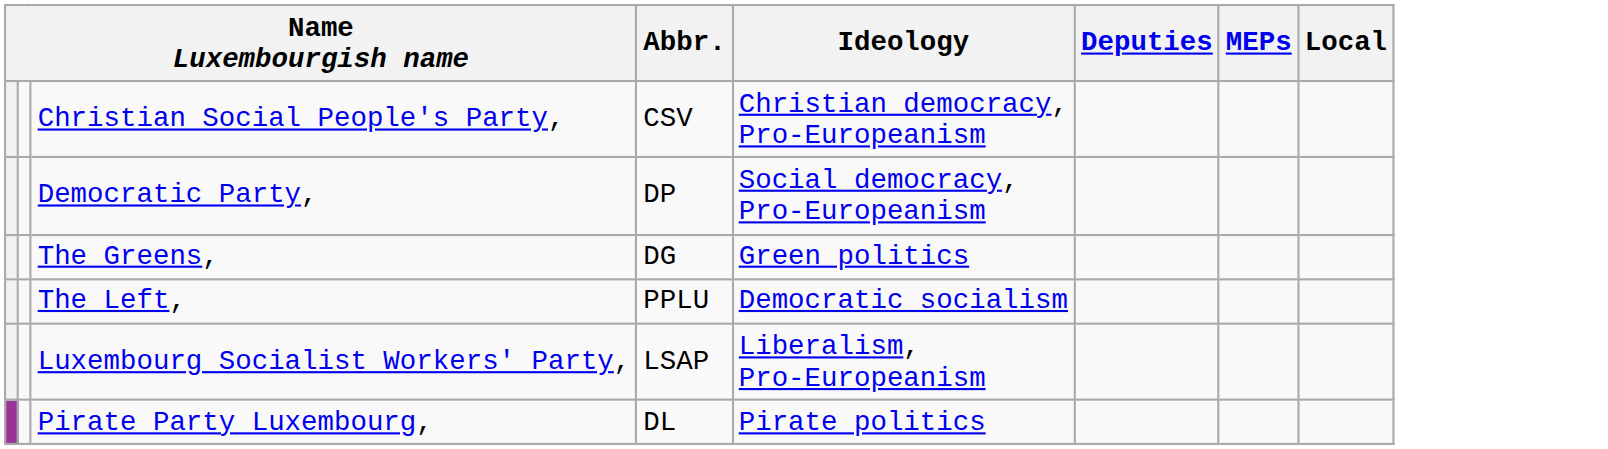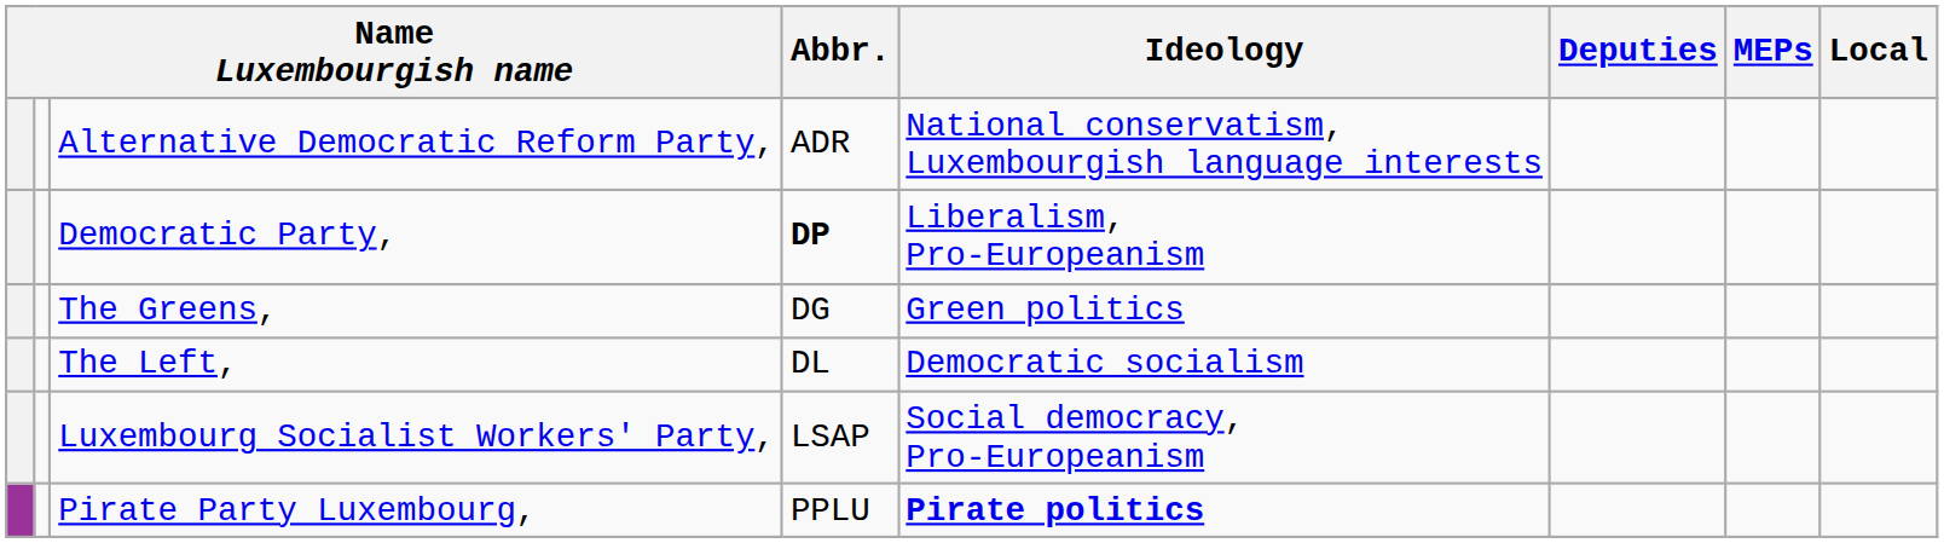+ row: Alternative Democratic Reform Party, | ADR | National conservatism, Luxembourgish language interests
- row: Christian Social People's Party, | CSV | Christian democracy, Pro-Europeanism
Democratic Party, | Abbr.: normal -> bold
Democratic Party, | Ideology: Social democracy, Pro-Europeanism -> Liberalism, Pro-Europeanism
The Left, | Abbr.: PPLU -> DL
Luxembourg Socialist Workers' Party, | Ideology: Liberalism, Pro-Europeanism -> Social democracy, Pro-Europeanism
Pirate Party Luxembourg, | Abbr.: DL -> PPLU
Pirate Party Luxembourg, | Ideology: normal -> bold
